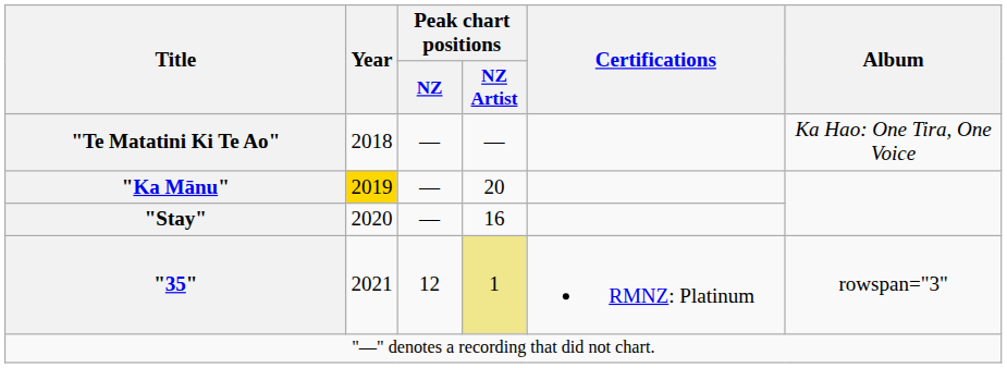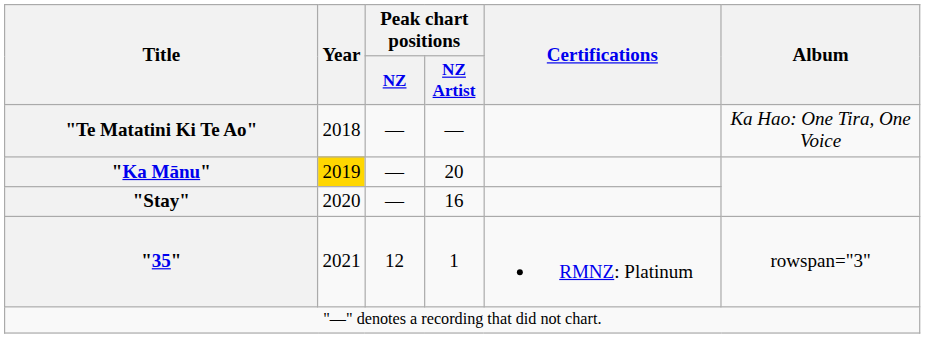"35" | Peak chart positions / NZ Artist: khaki background -> no background
